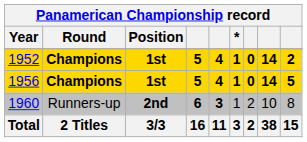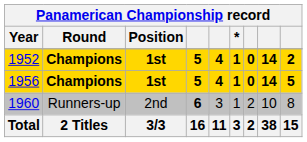1960 | Position: bold -> normal
1960 | column 5: bold -> normal
